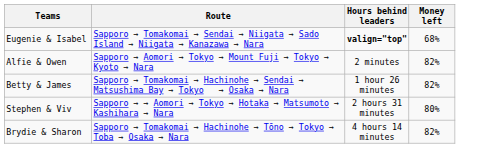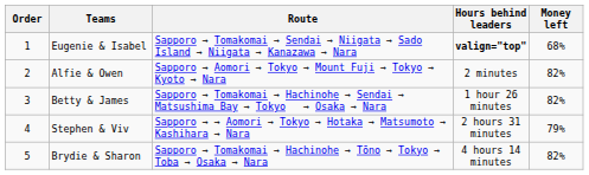+ column: Order | 1 | 2 | 3 | 4 | 5
Stephen & Viv | Money left: 80% -> 79%
